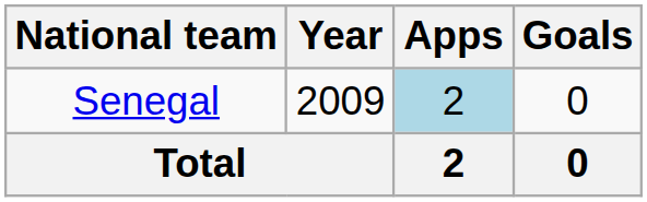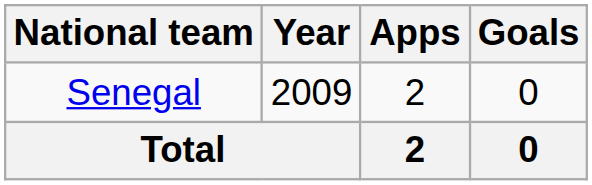Senegal | Apps: lightblue background -> no background
